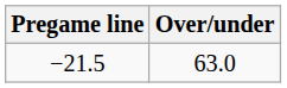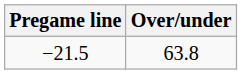−21.5 | Over/under: 63.0 -> 63.8
